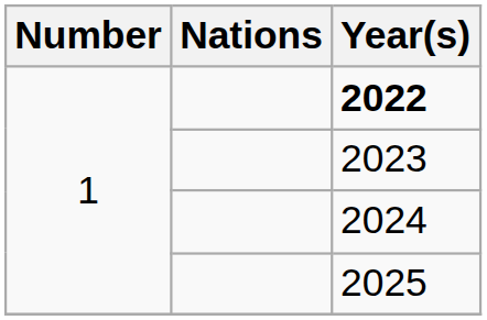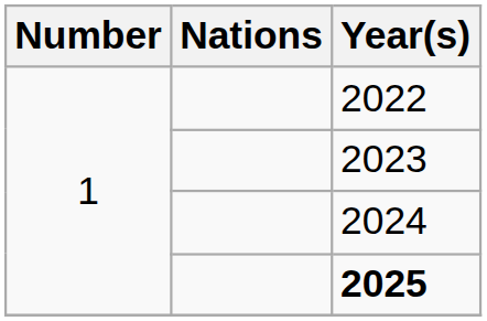2022 | Year(s): bold -> normal
2025 | Year(s): normal -> bold
